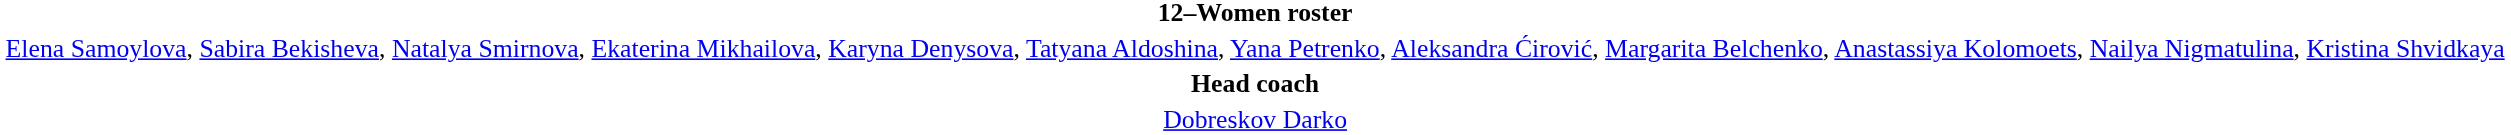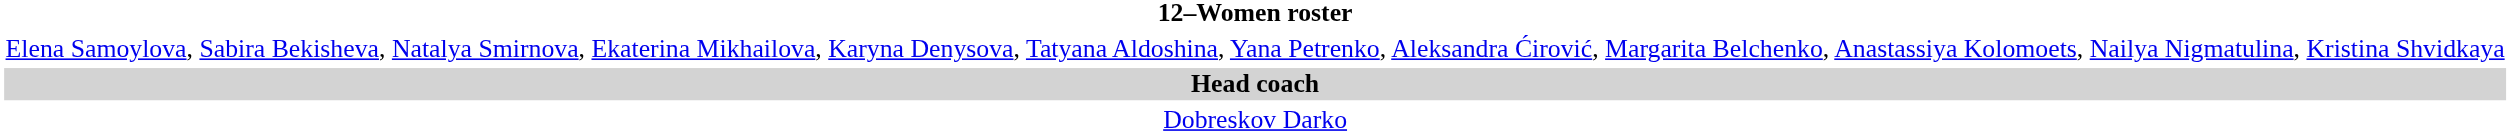row 3 | column 1: no background -> lightgrey background
